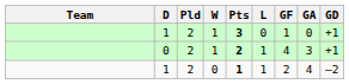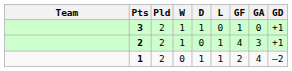columns swapped: Pts <-> D
